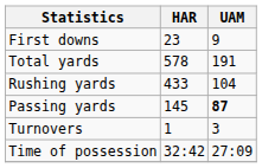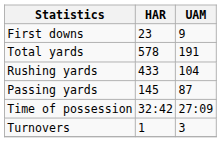Passing yards | UAM: bold -> normal
rows swapped: Turnovers <-> Time of possession
